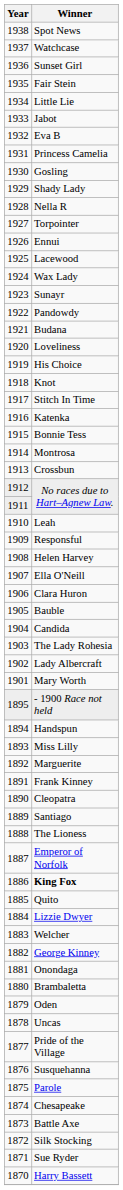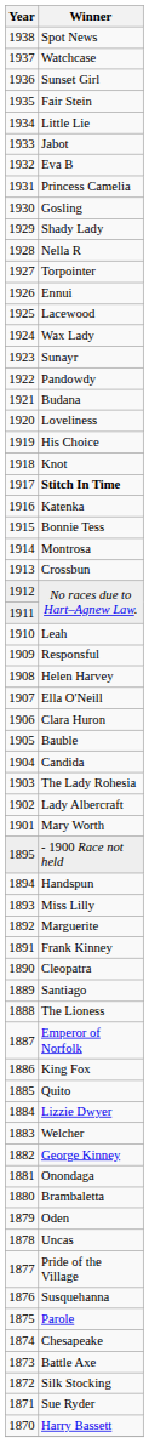Stitch In Time | Winner: normal -> bold
King Fox | Winner: bold -> normal
